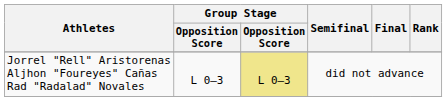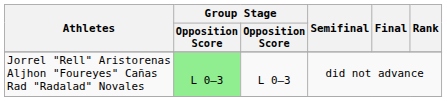row 3 | column 2: no background -> lightgreen background
row 3 | column 3: khaki background -> no background
